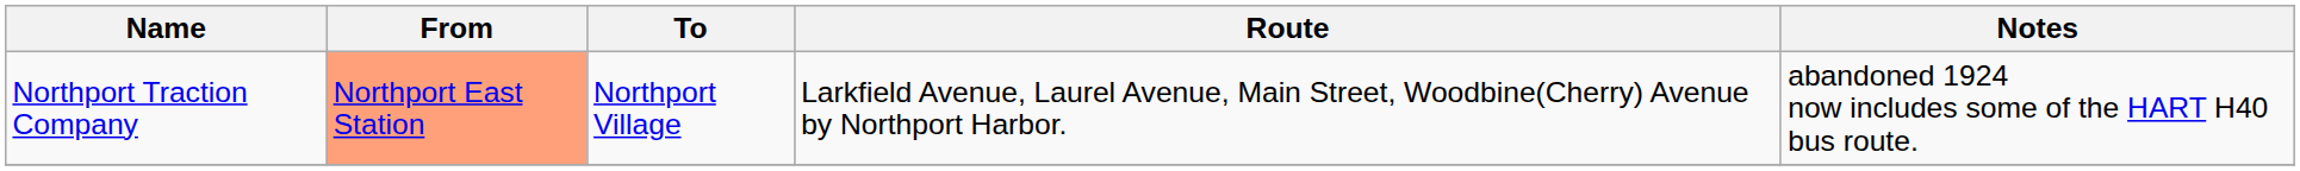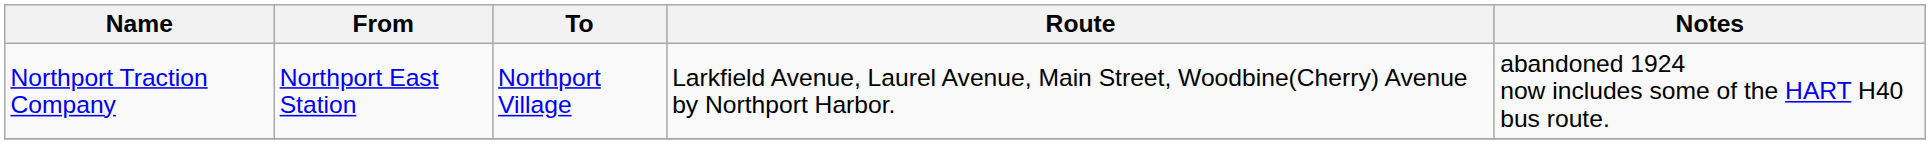Northport Traction Company | From: lightsalmon background -> no background
